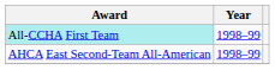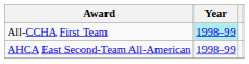row 2 | Award: paleturquoise background -> no background
row 2 | Year: no background -> paleturquoise background
